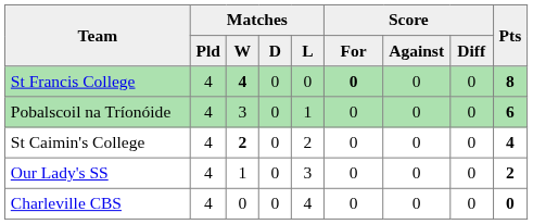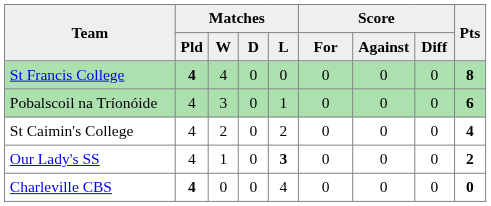St Francis College | Matches / Pld: normal -> bold
St Francis College | Matches / W: bold -> normal
St Francis College | Score / For: bold -> normal
St Caimin's College | Matches / W: bold -> normal
Our Lady's SS | Matches / L: normal -> bold
Charleville CBS | Matches / Pld: normal -> bold
